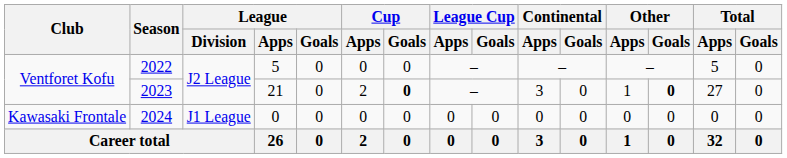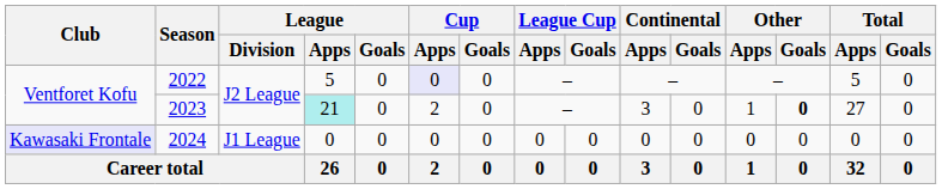2022 | Cup / Apps: no background -> lavender background
2023 | League / Apps: no background -> paleturquoise background
2023 | Cup / Goals: bold -> normal
2024 | Club: no background -> lavender background
